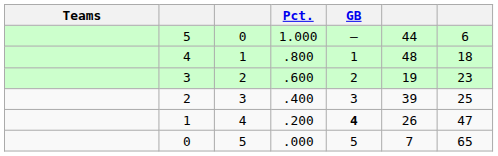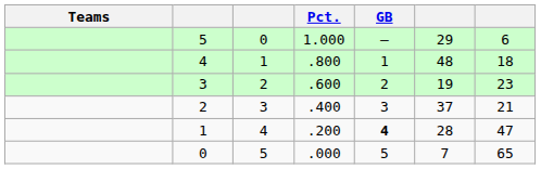row 2 | column 6: 44 -> 29
row 5 | column 6: 39 -> 37
row 5 | column 7: 25 -> 21
row 6 | column 6: 26 -> 28
